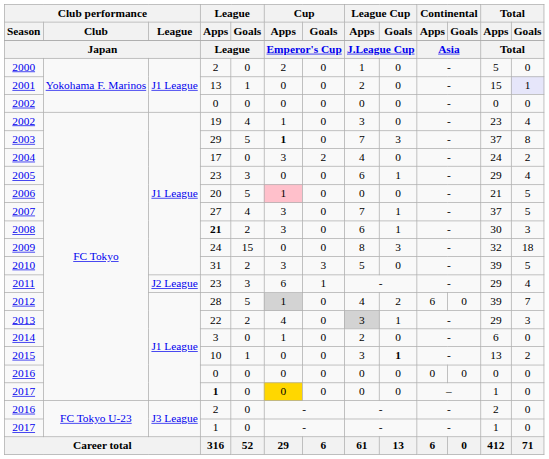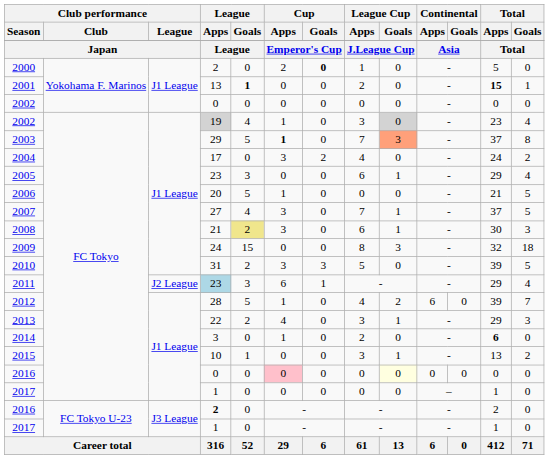2000 | Cup / Goals: normal -> bold
2001 | League / Goals: normal -> bold
2001 | Total / Apps: normal -> bold
2001 | Total / Goals: lavender background -> no background
2002 / FC Tokyo | League / Apps: no background -> lightgrey background
2002 / FC Tokyo | League Cup / Goals: no background -> lightgrey background
2003 | League Cup / Goals: no background -> lightsalmon background
2006 | Cup / Apps: pink background -> no background
2008 | League / Apps: bold -> normal
2008 | League / Goals: no background -> khaki background
2011 | League / Apps: no background -> lightblue background
2012 | Cup / Apps: lightgrey background -> no background
2013 | League Cup / Apps: lightgrey background -> no background
2014 | Total / Apps: normal -> bold
2015 | League Cup / Goals: bold -> normal
2016 / FC Tokyo | Cup / Apps: no background -> pink background
2016 / FC Tokyo | League Cup / Goals: no background -> lightyellow background
2017 / FC Tokyo | League / Apps: bold -> normal
2017 / FC Tokyo | Cup / Apps: gold background -> no background
2016 / FC Tokyo U-23 | League / Apps: normal -> bold
